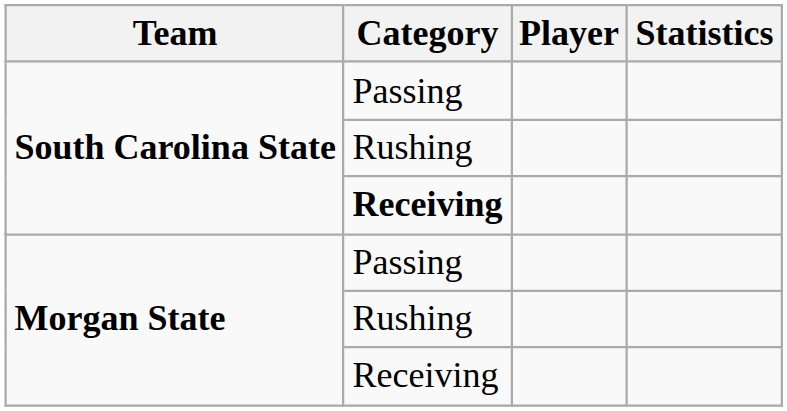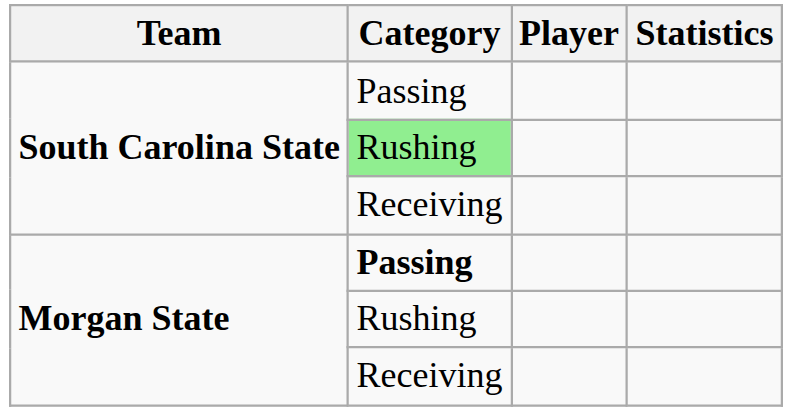South Carolina State / Rushing | Category: no background -> lightgreen background
South Carolina State / Receiving | Category: bold -> normal
Morgan State / Passing | Category: normal -> bold
